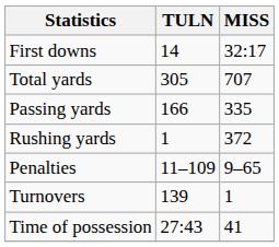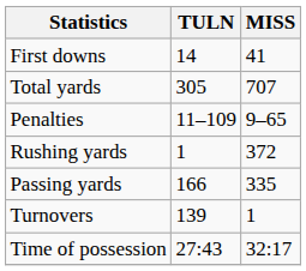First downs | MISS: 32:17 -> 41
rows swapped: Passing yards <-> Penalties
Time of possession | MISS: 41 -> 32:17
